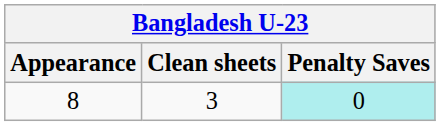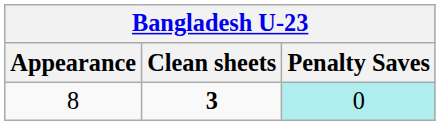8 | Clean sheets: normal -> bold
